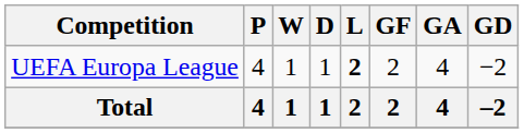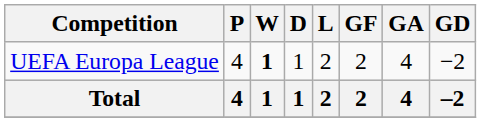UEFA Europa League | W: normal -> bold
UEFA Europa League | L: bold -> normal
